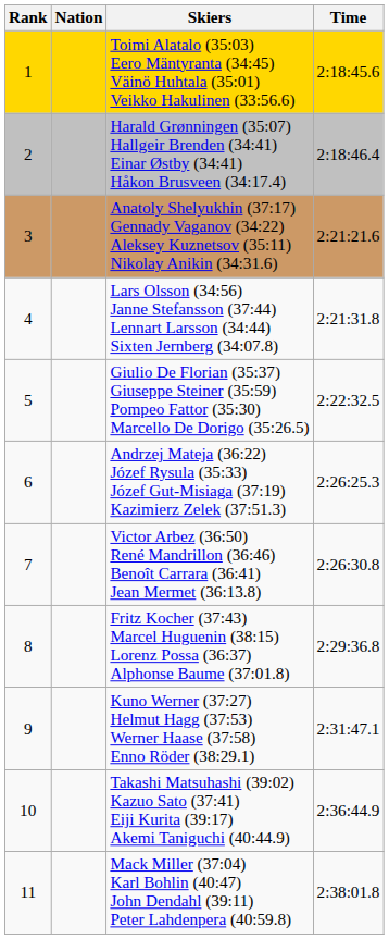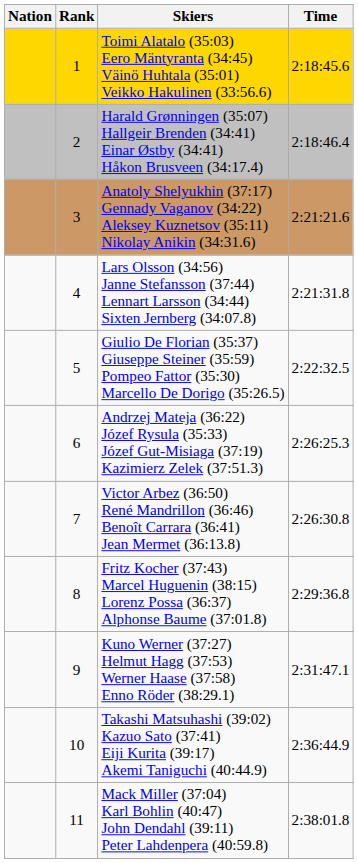columns swapped: Rank <-> Nation
